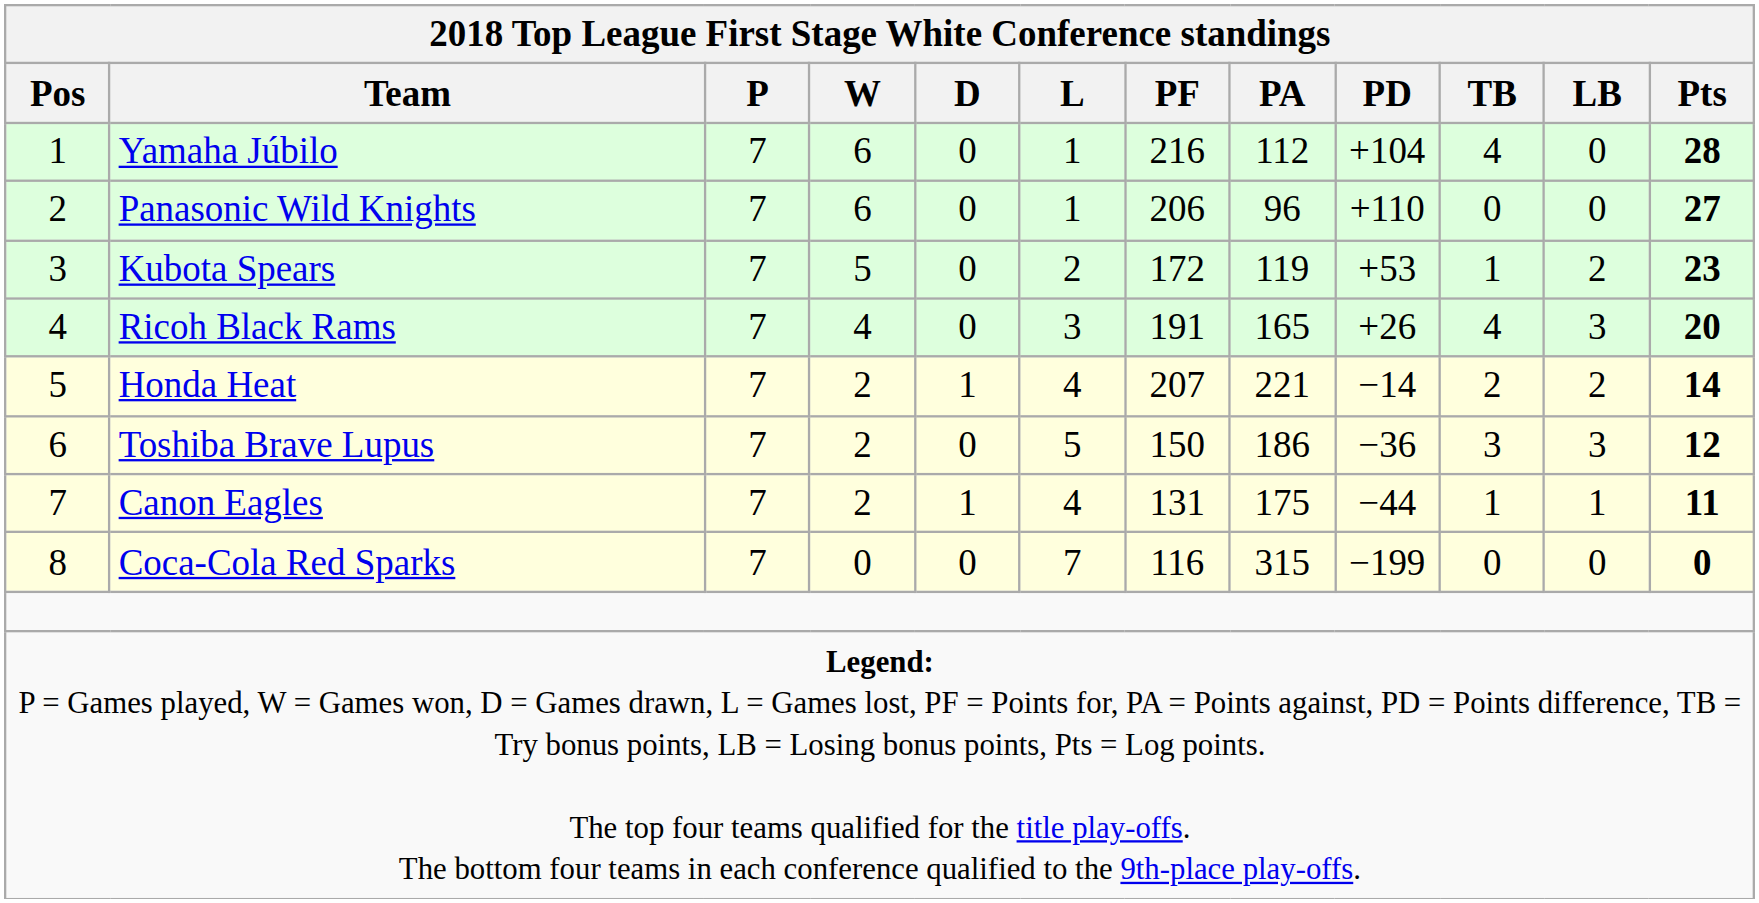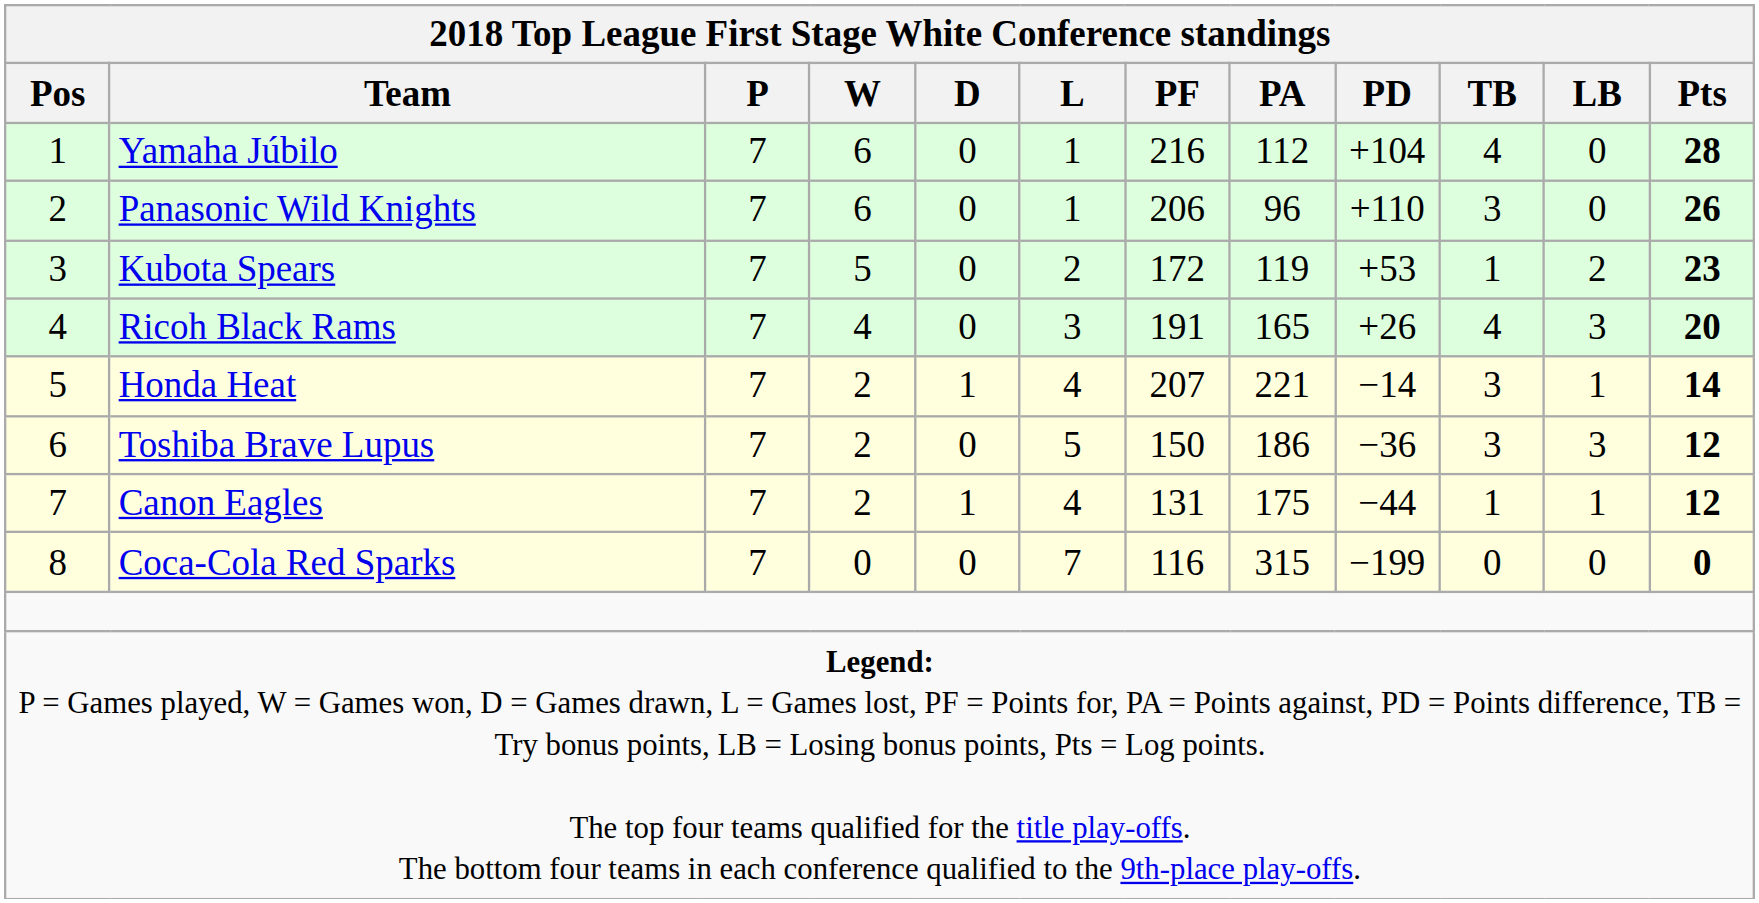Panasonic Wild Knights | TB: 0 -> 3
Panasonic Wild Knights | Pts: 27 -> 26
Honda Heat | TB: 2 -> 3
Honda Heat | LB: 2 -> 1
Canon Eagles | Pts: 11 -> 12
